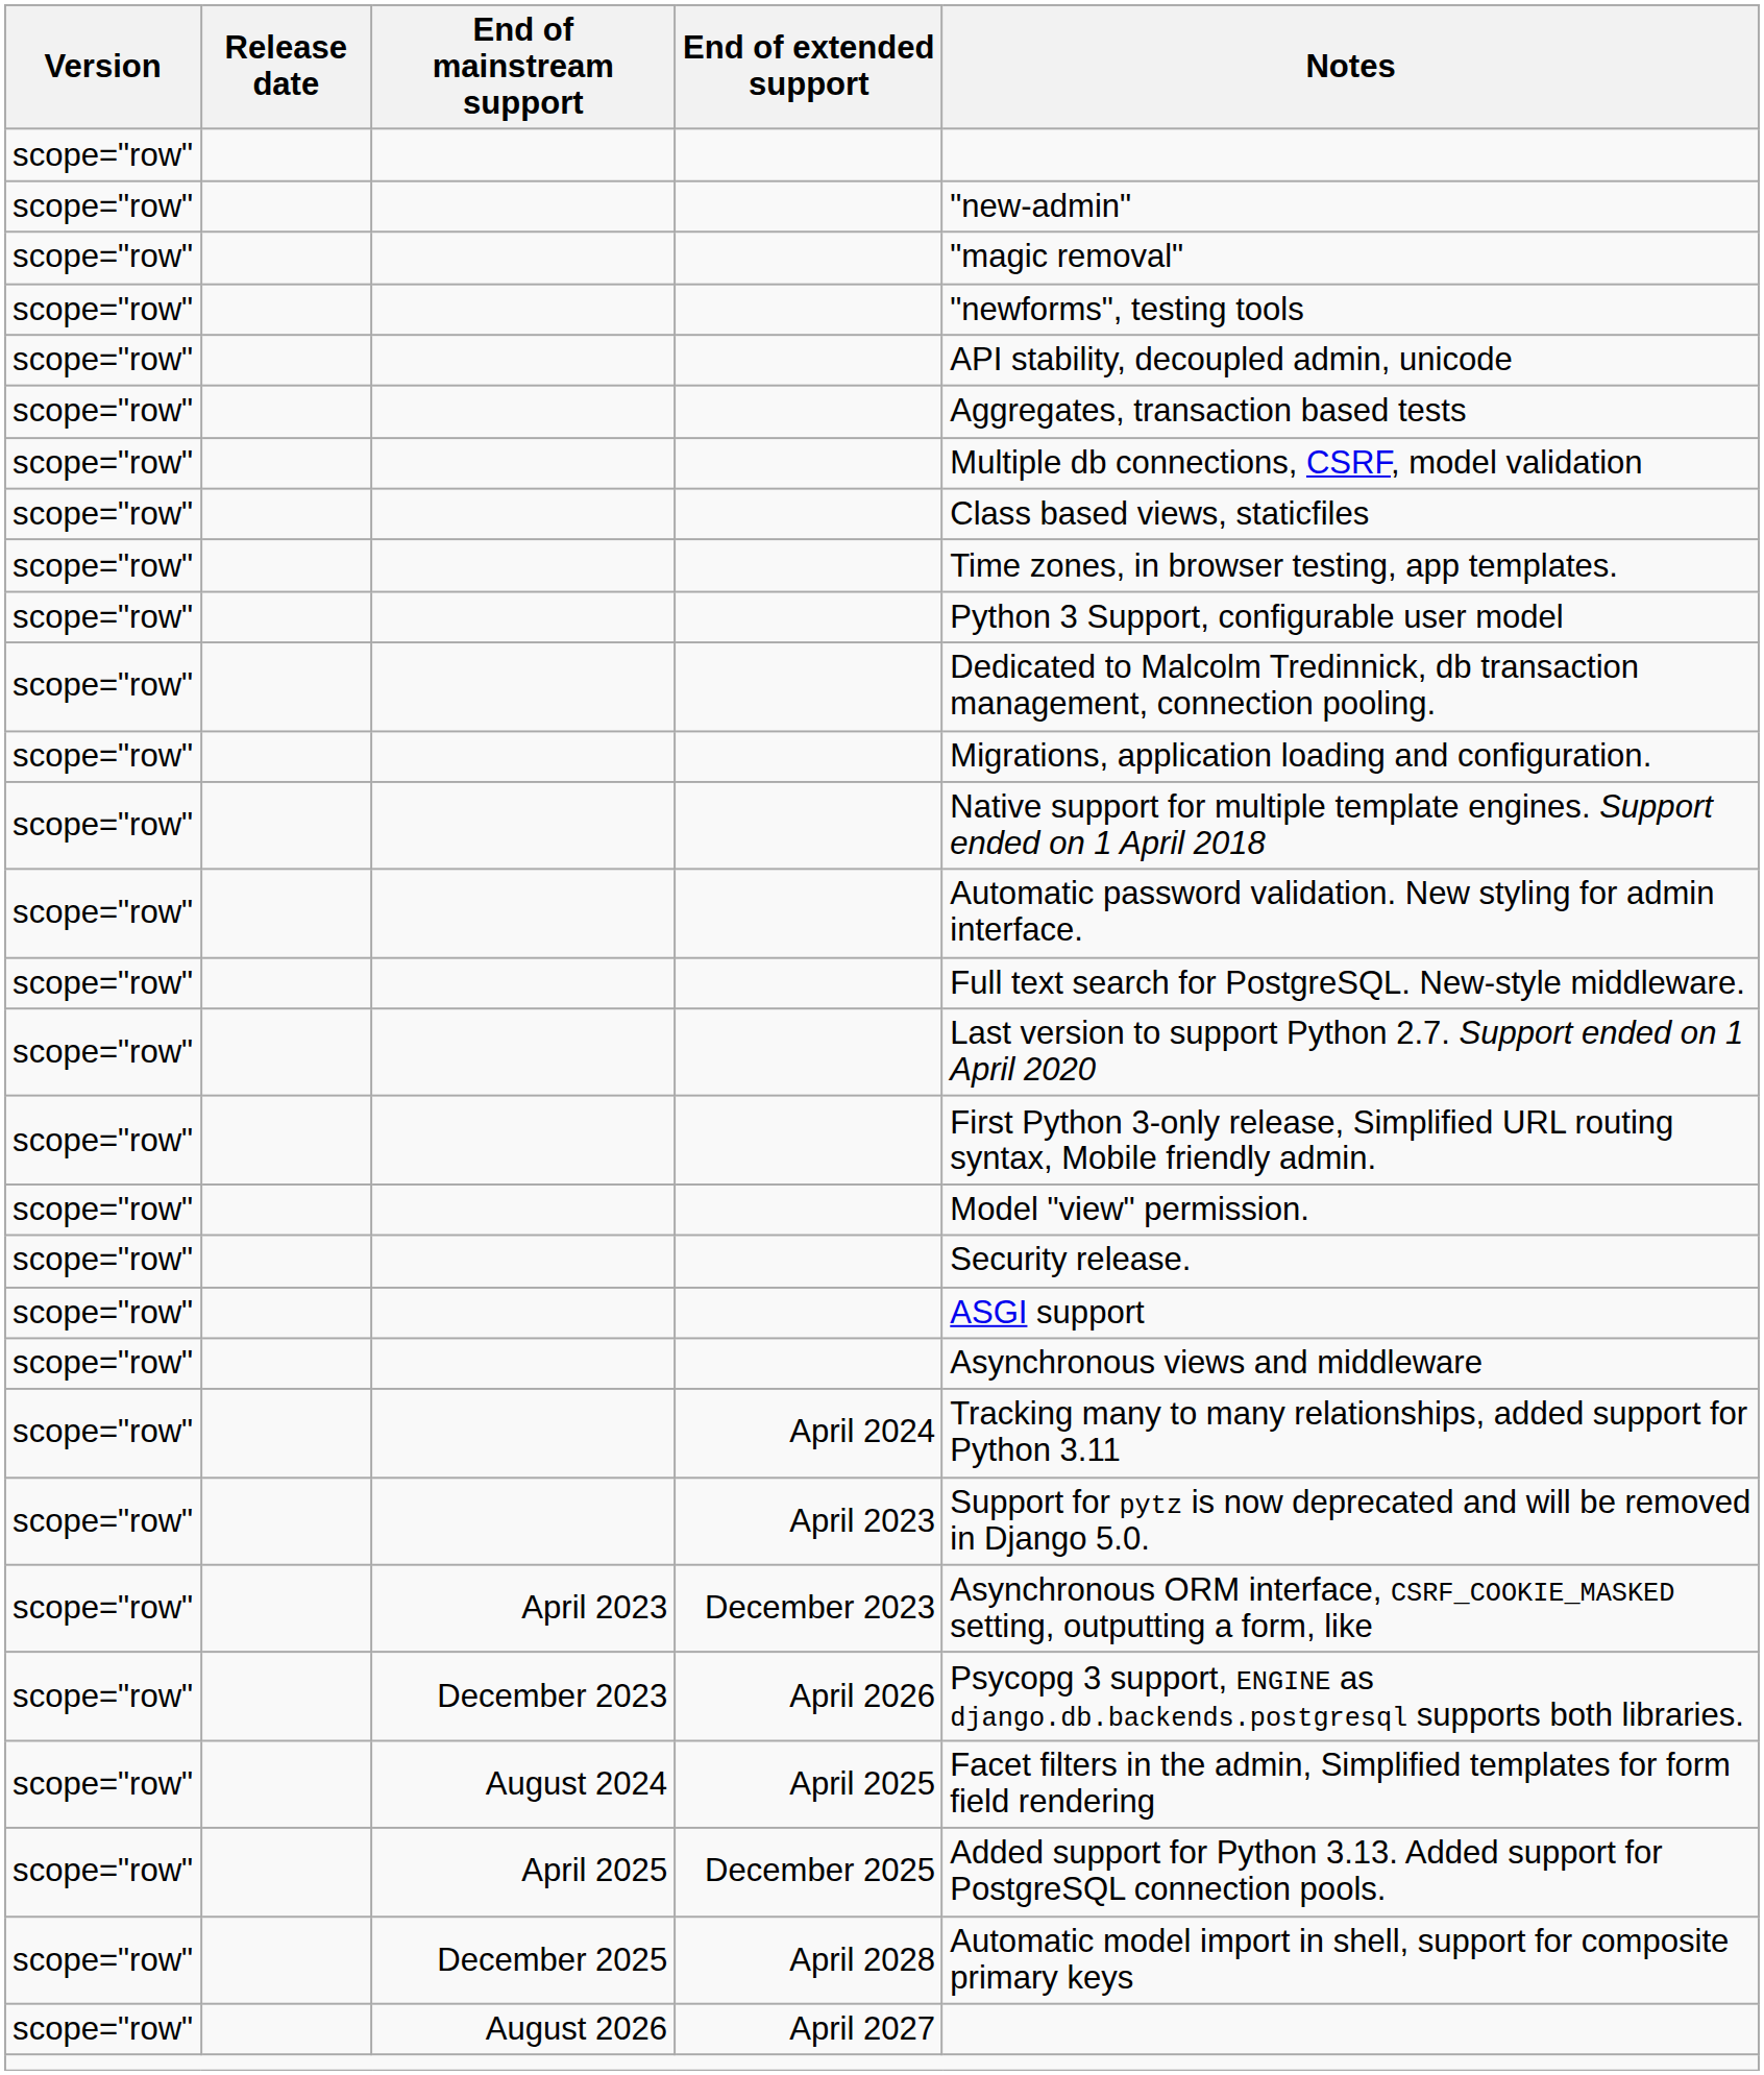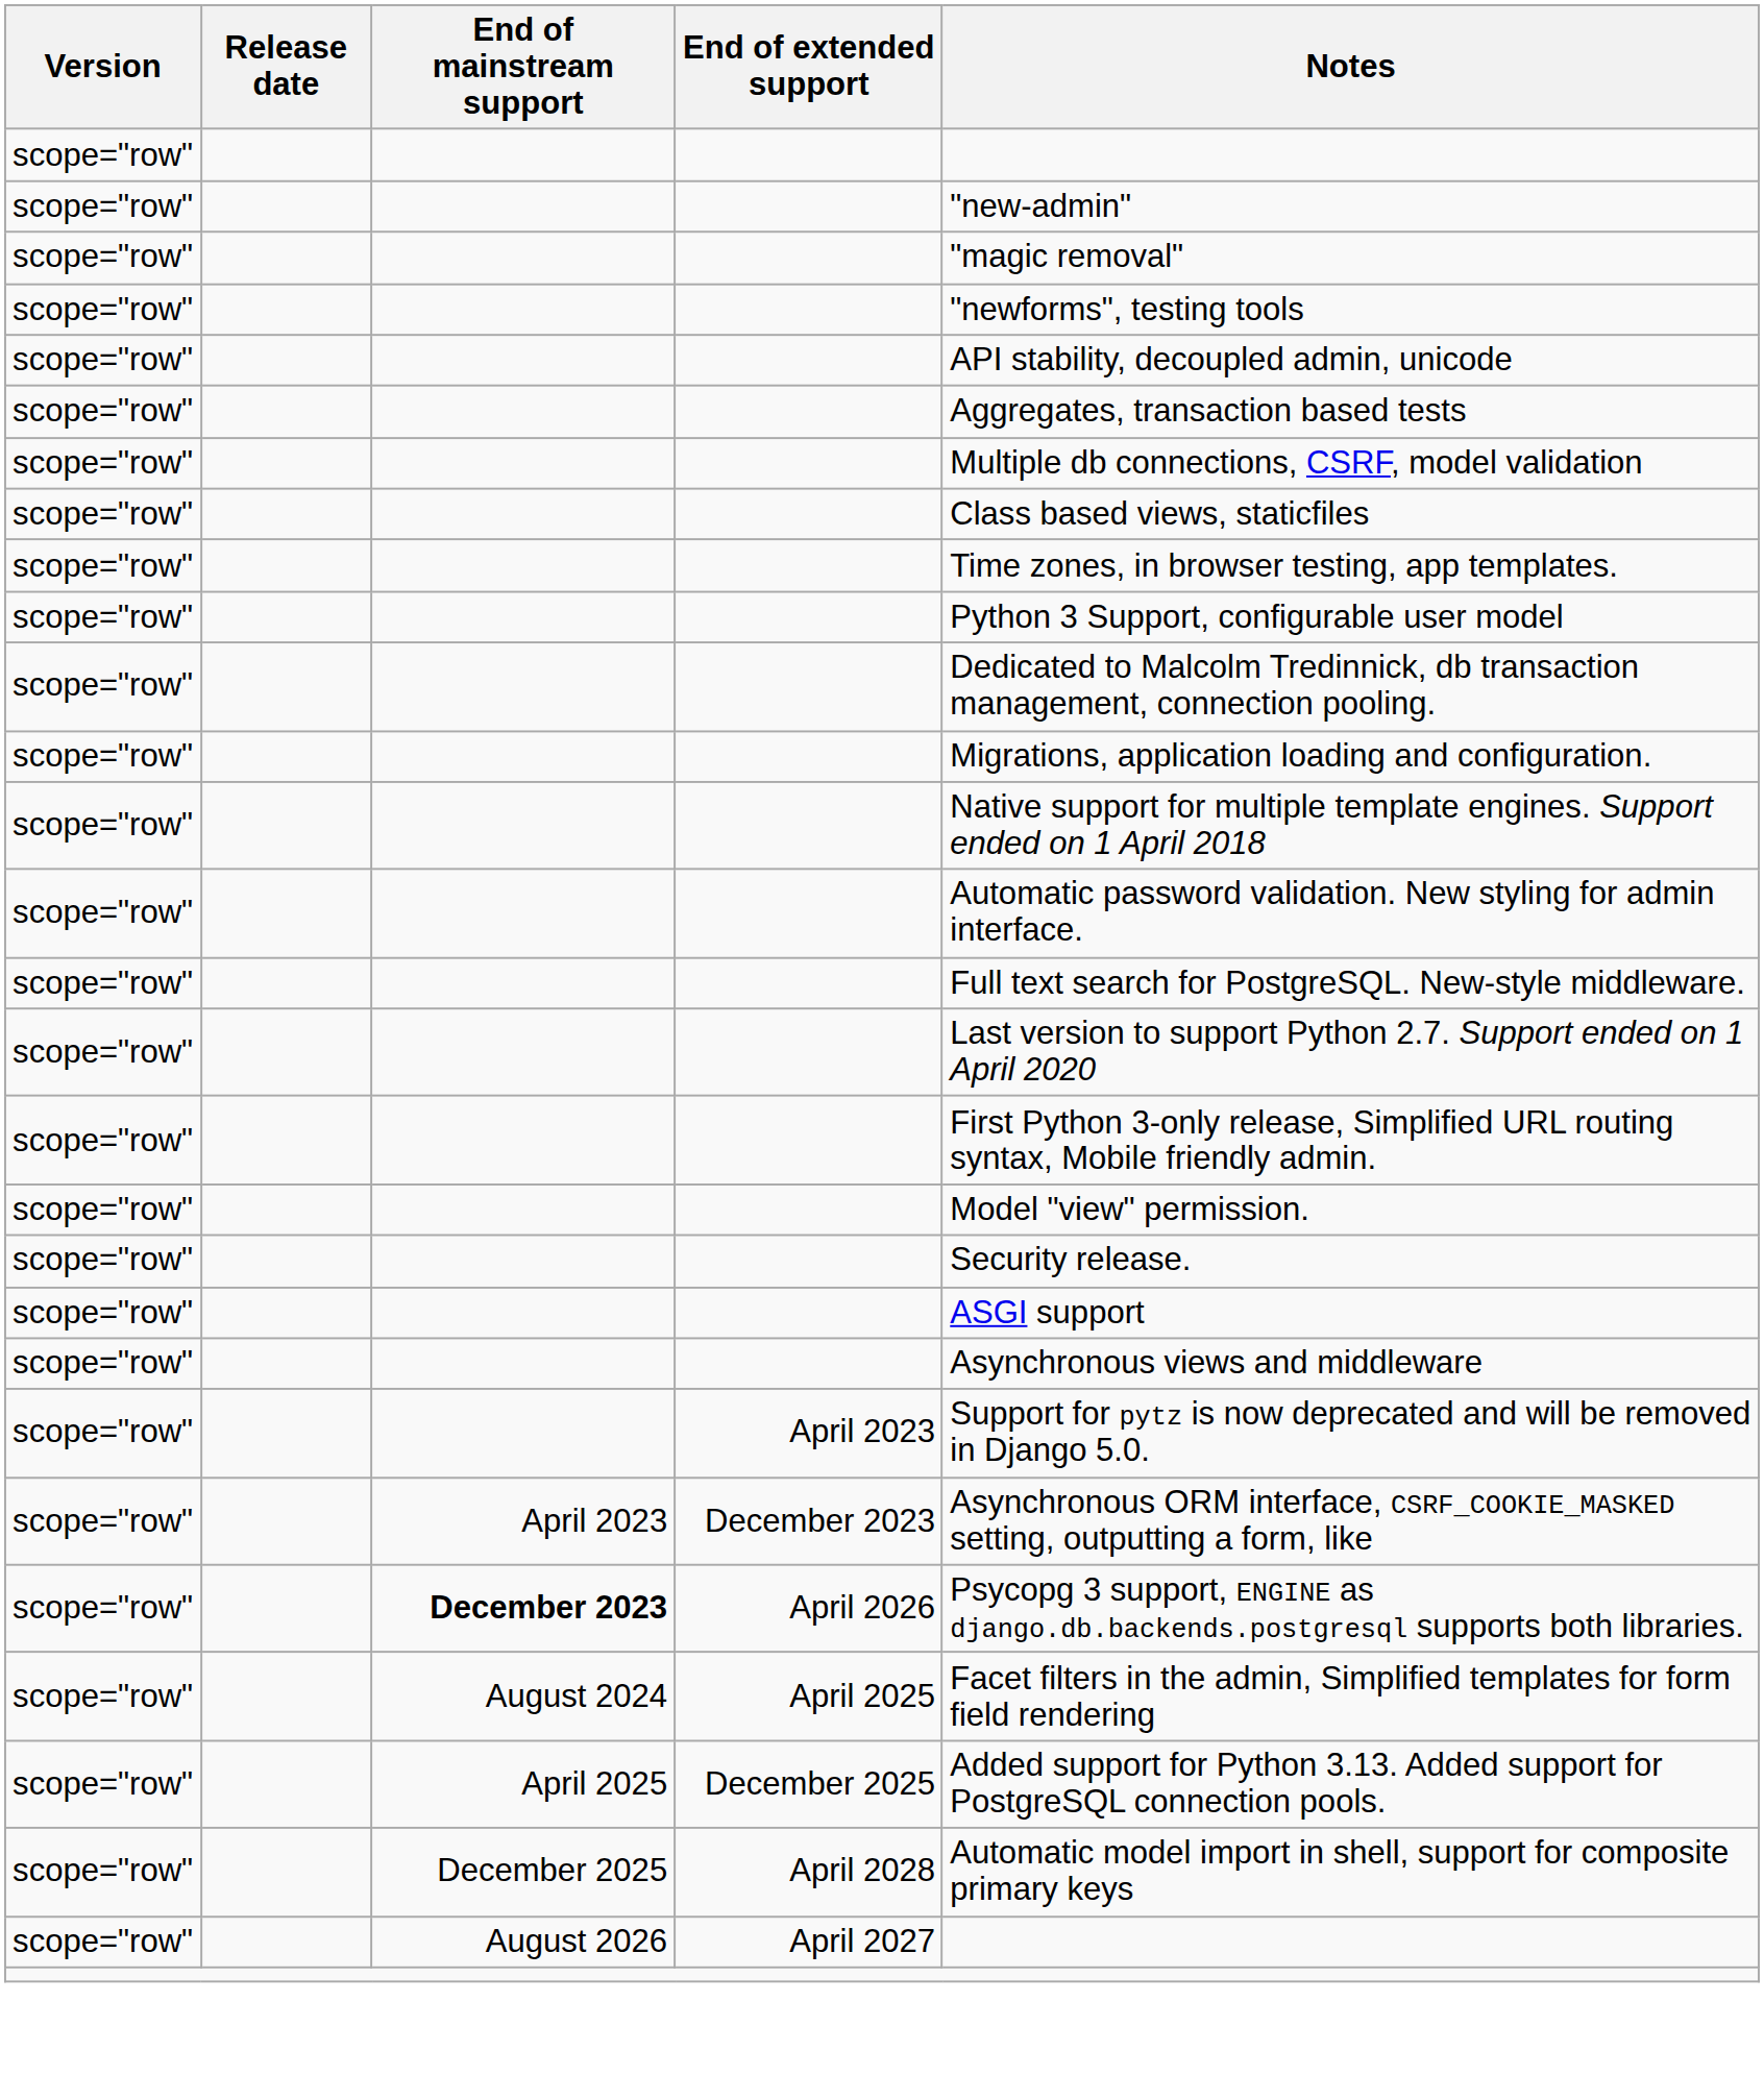- row: scope="row" | April 2024 | Tracking many to many relationships, added support for Python 3.11
April 2026 | End of mainstream support: normal -> bold
